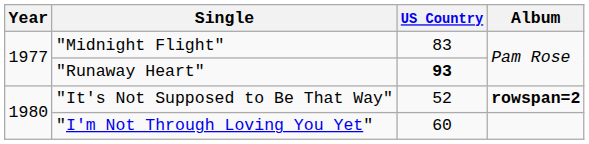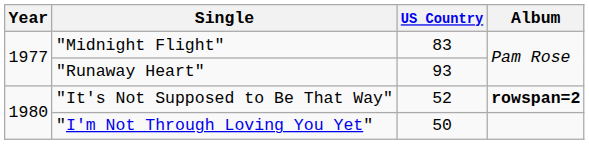"Runaway Heart" | US Country: bold -> normal
"I'm Not Through Loving You Yet" | US Country: 60 -> 50
